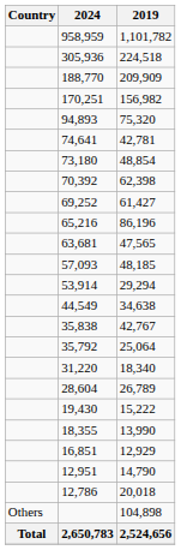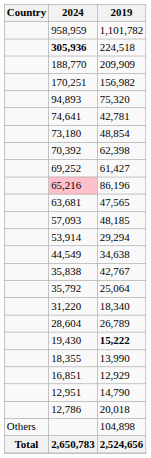305,936 | 2024: normal -> bold
65,216 | 2024: no background -> pink background
19,430 | 2019: normal -> bold
